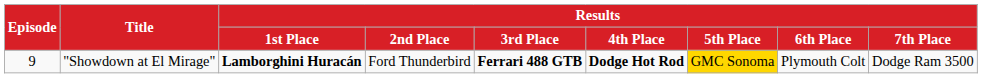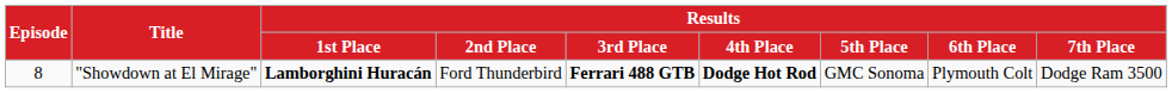"Showdown at El Mirage" | Episode: 9 -> 8
"Showdown at El Mirage" | Results / 5th Place: gold background -> no background
